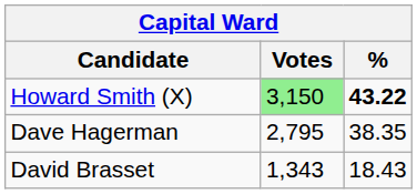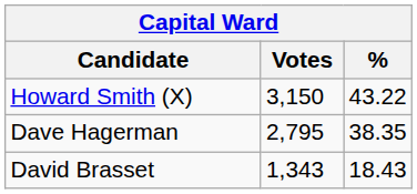Howard Smith (X) | Votes: lightgreen background -> no background
Howard Smith (X) | %: bold -> normal
